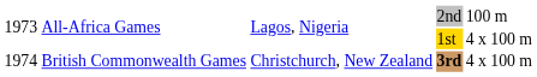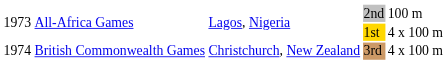British Commonwealth Games | column 4: bold -> normal
